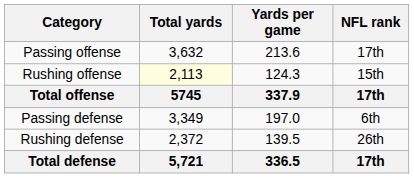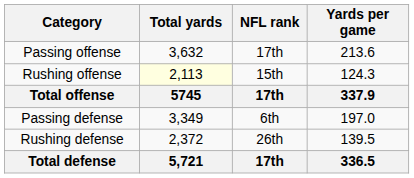columns swapped: Yards per game <-> NFL rank
